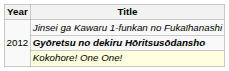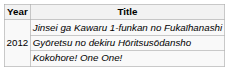Gyōretsu no dekiru Hōritsusōdansho | Title: bold -> normal
Kokohore! One One! | Title: lightyellow background -> no background
